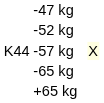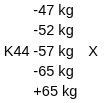-57 kg | column 3: lightyellow background -> no background
